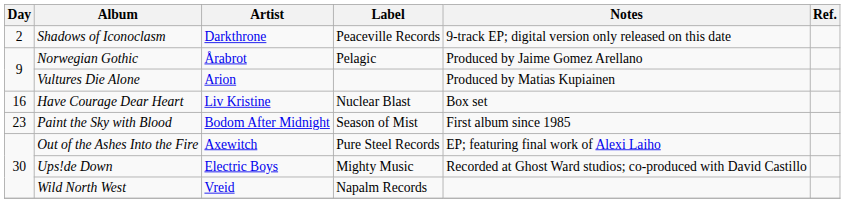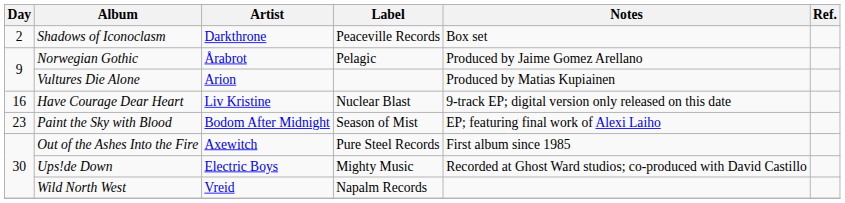Shadows of Iconoclasm | Notes: 9-track EP; digital version only released on this date -> Box set
Have Courage Dear Heart | Notes: Box set -> 9-track EP; digital version only released on this date
Paint the Sky with Blood | Notes: First album since 1985 -> EP; featuring final work of Alexi Laiho
Out of the Ashes Into the Fire | Notes: EP; featuring final work of Alexi Laiho -> First album since 1985
